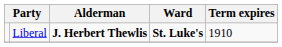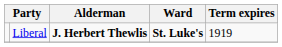Liberal | Term expires: 1910 -> 1919
